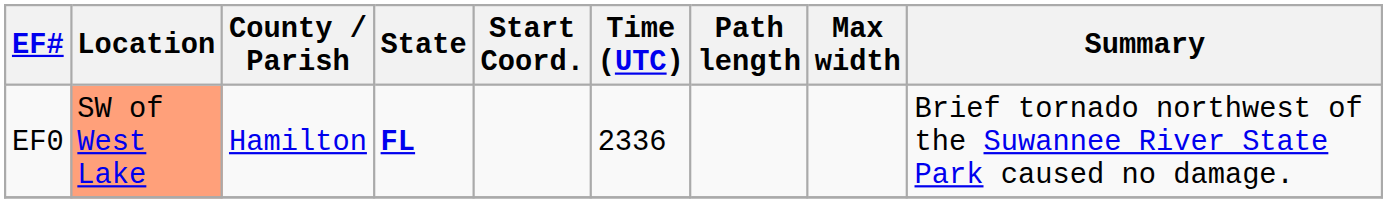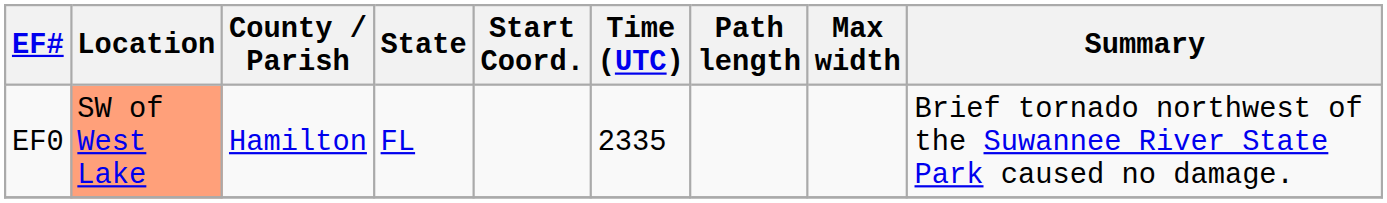EF0 | State: bold -> normal
EF0 | Time (UTC): 2336 -> 2335
